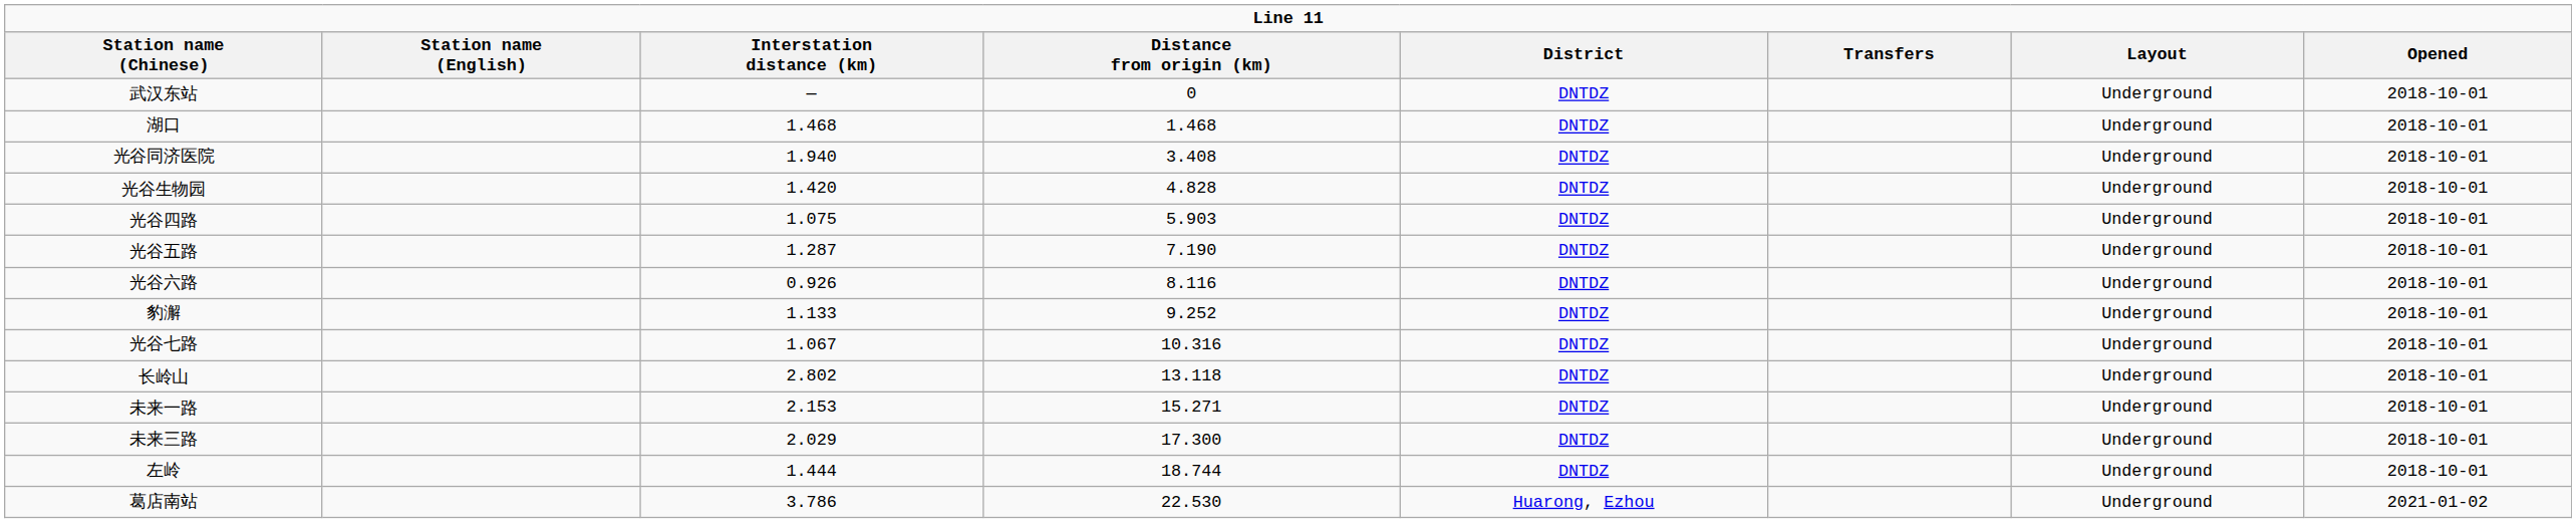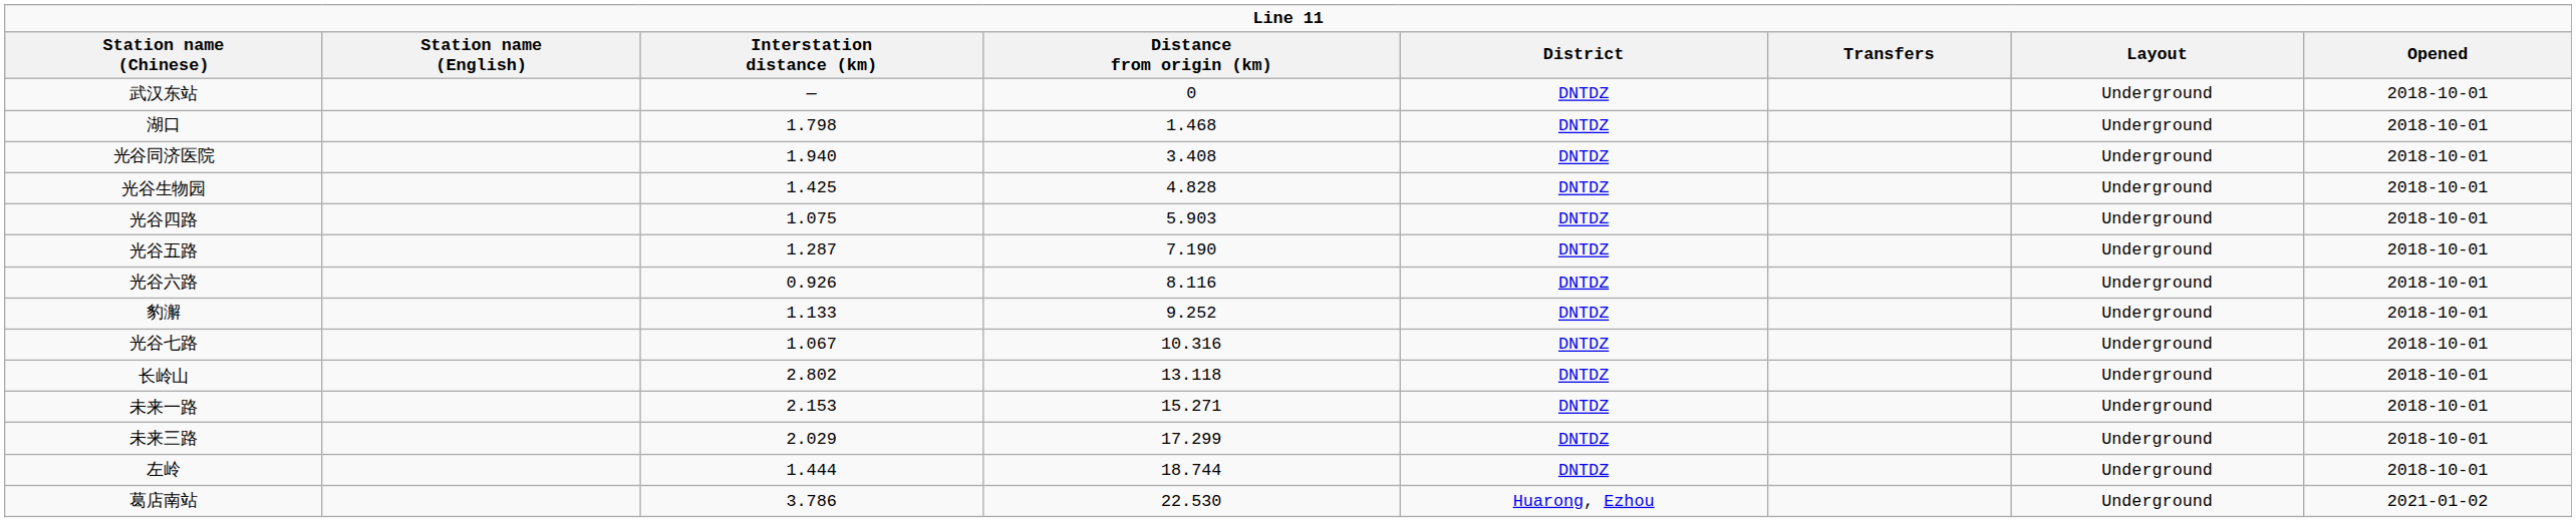湖口 | column 3: 1.468 -> 1.798
光谷生物园 | column 3: 1.420 -> 1.425
未来三路 | column 4: 17.300 -> 17.299
